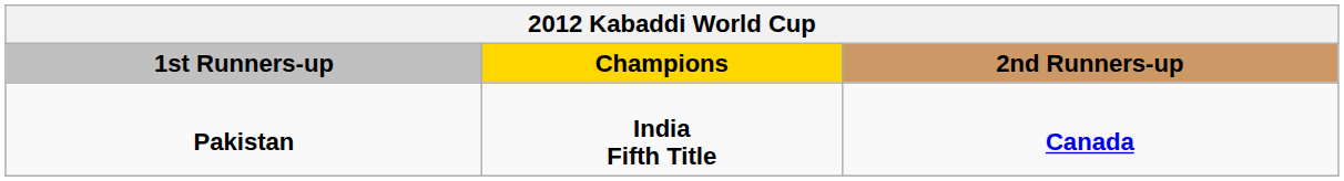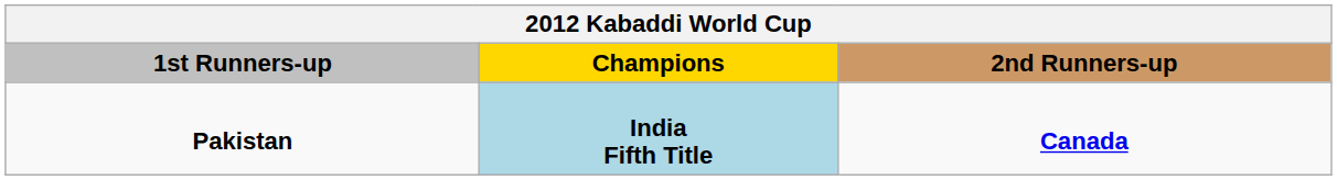Pakistan | Champions: no background -> lightblue background
